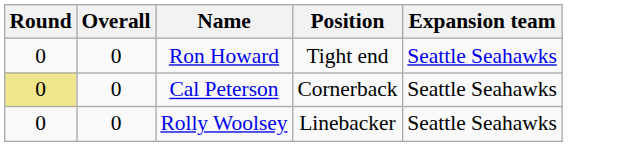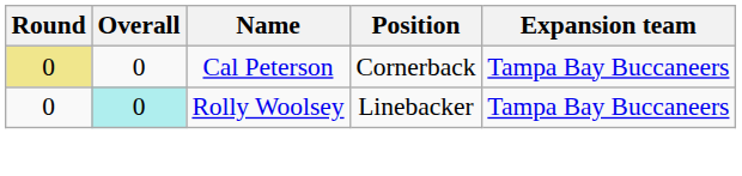- row: 0 | 0 | Ron Howard | Tight end | Seattle Seahawks
Cal Peterson | Expansion team: Seattle Seahawks -> Tampa Bay Buccaneers
Rolly Woolsey | Overall: no background -> paleturquoise background
Rolly Woolsey | Expansion team: Seattle Seahawks -> Tampa Bay Buccaneers
